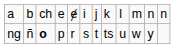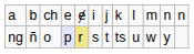ng | column 3: bold -> normal
ng | column 4: no background -> lavender background
ng | column 5: no background -> khaki background
